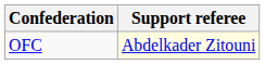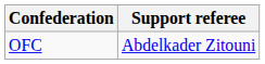OFC | Support referee: lightyellow background -> no background
